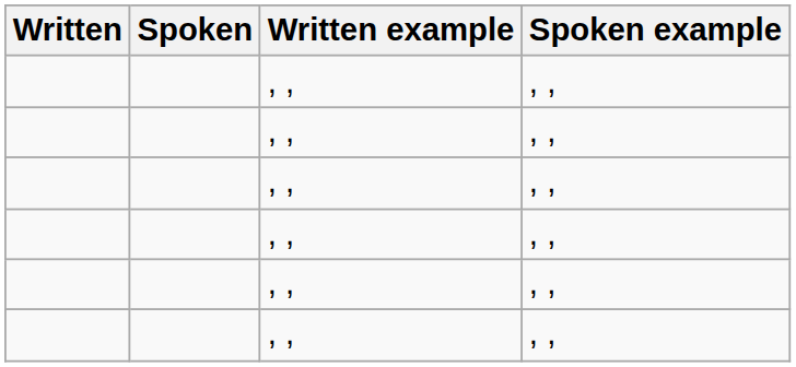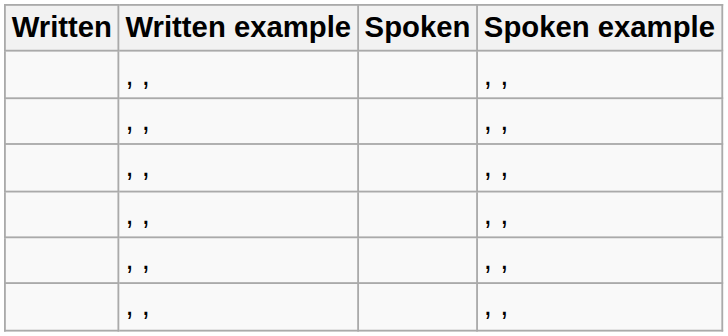columns swapped: Spoken <-> Written example
